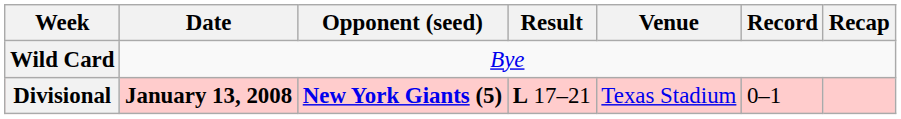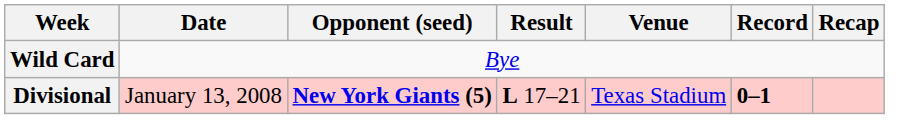Divisional | Date: bold -> normal
Divisional | Record: normal -> bold
